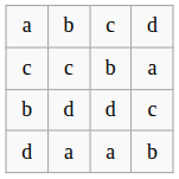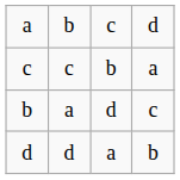row 3 | column 2: d -> a
row 4 | column 2: a -> d
